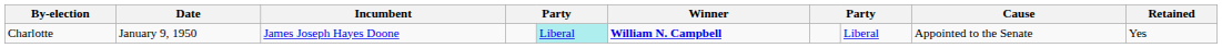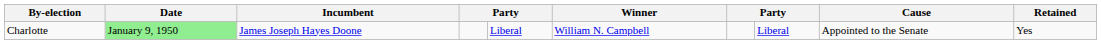Charlotte | Date: no background -> lightgreen background
Charlotte | column 5: paleturquoise background -> no background
Charlotte | Winner: bold -> normal
